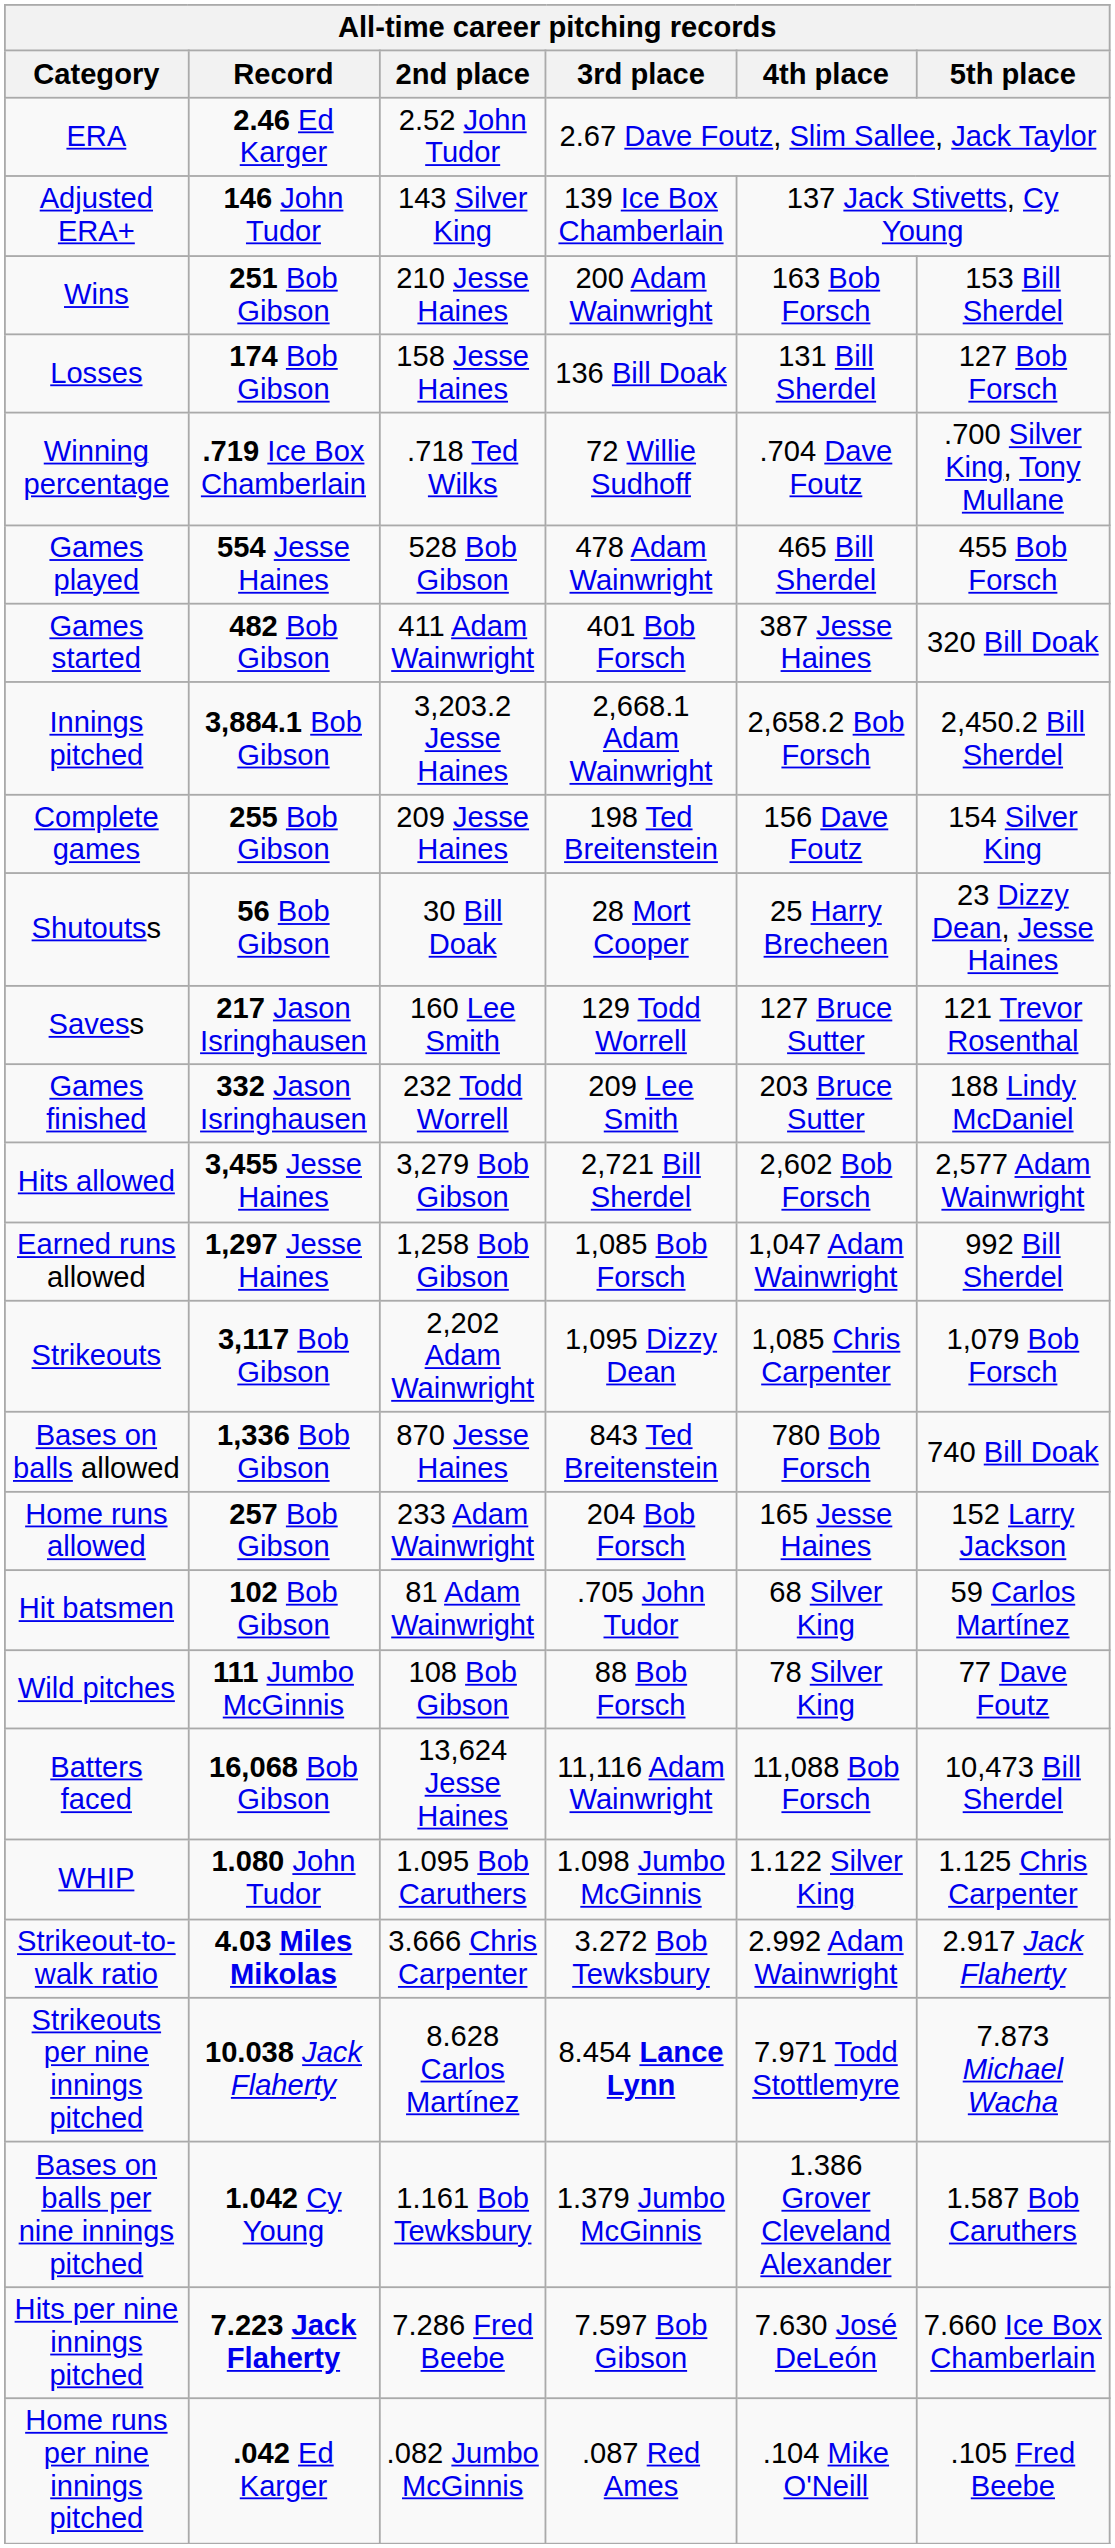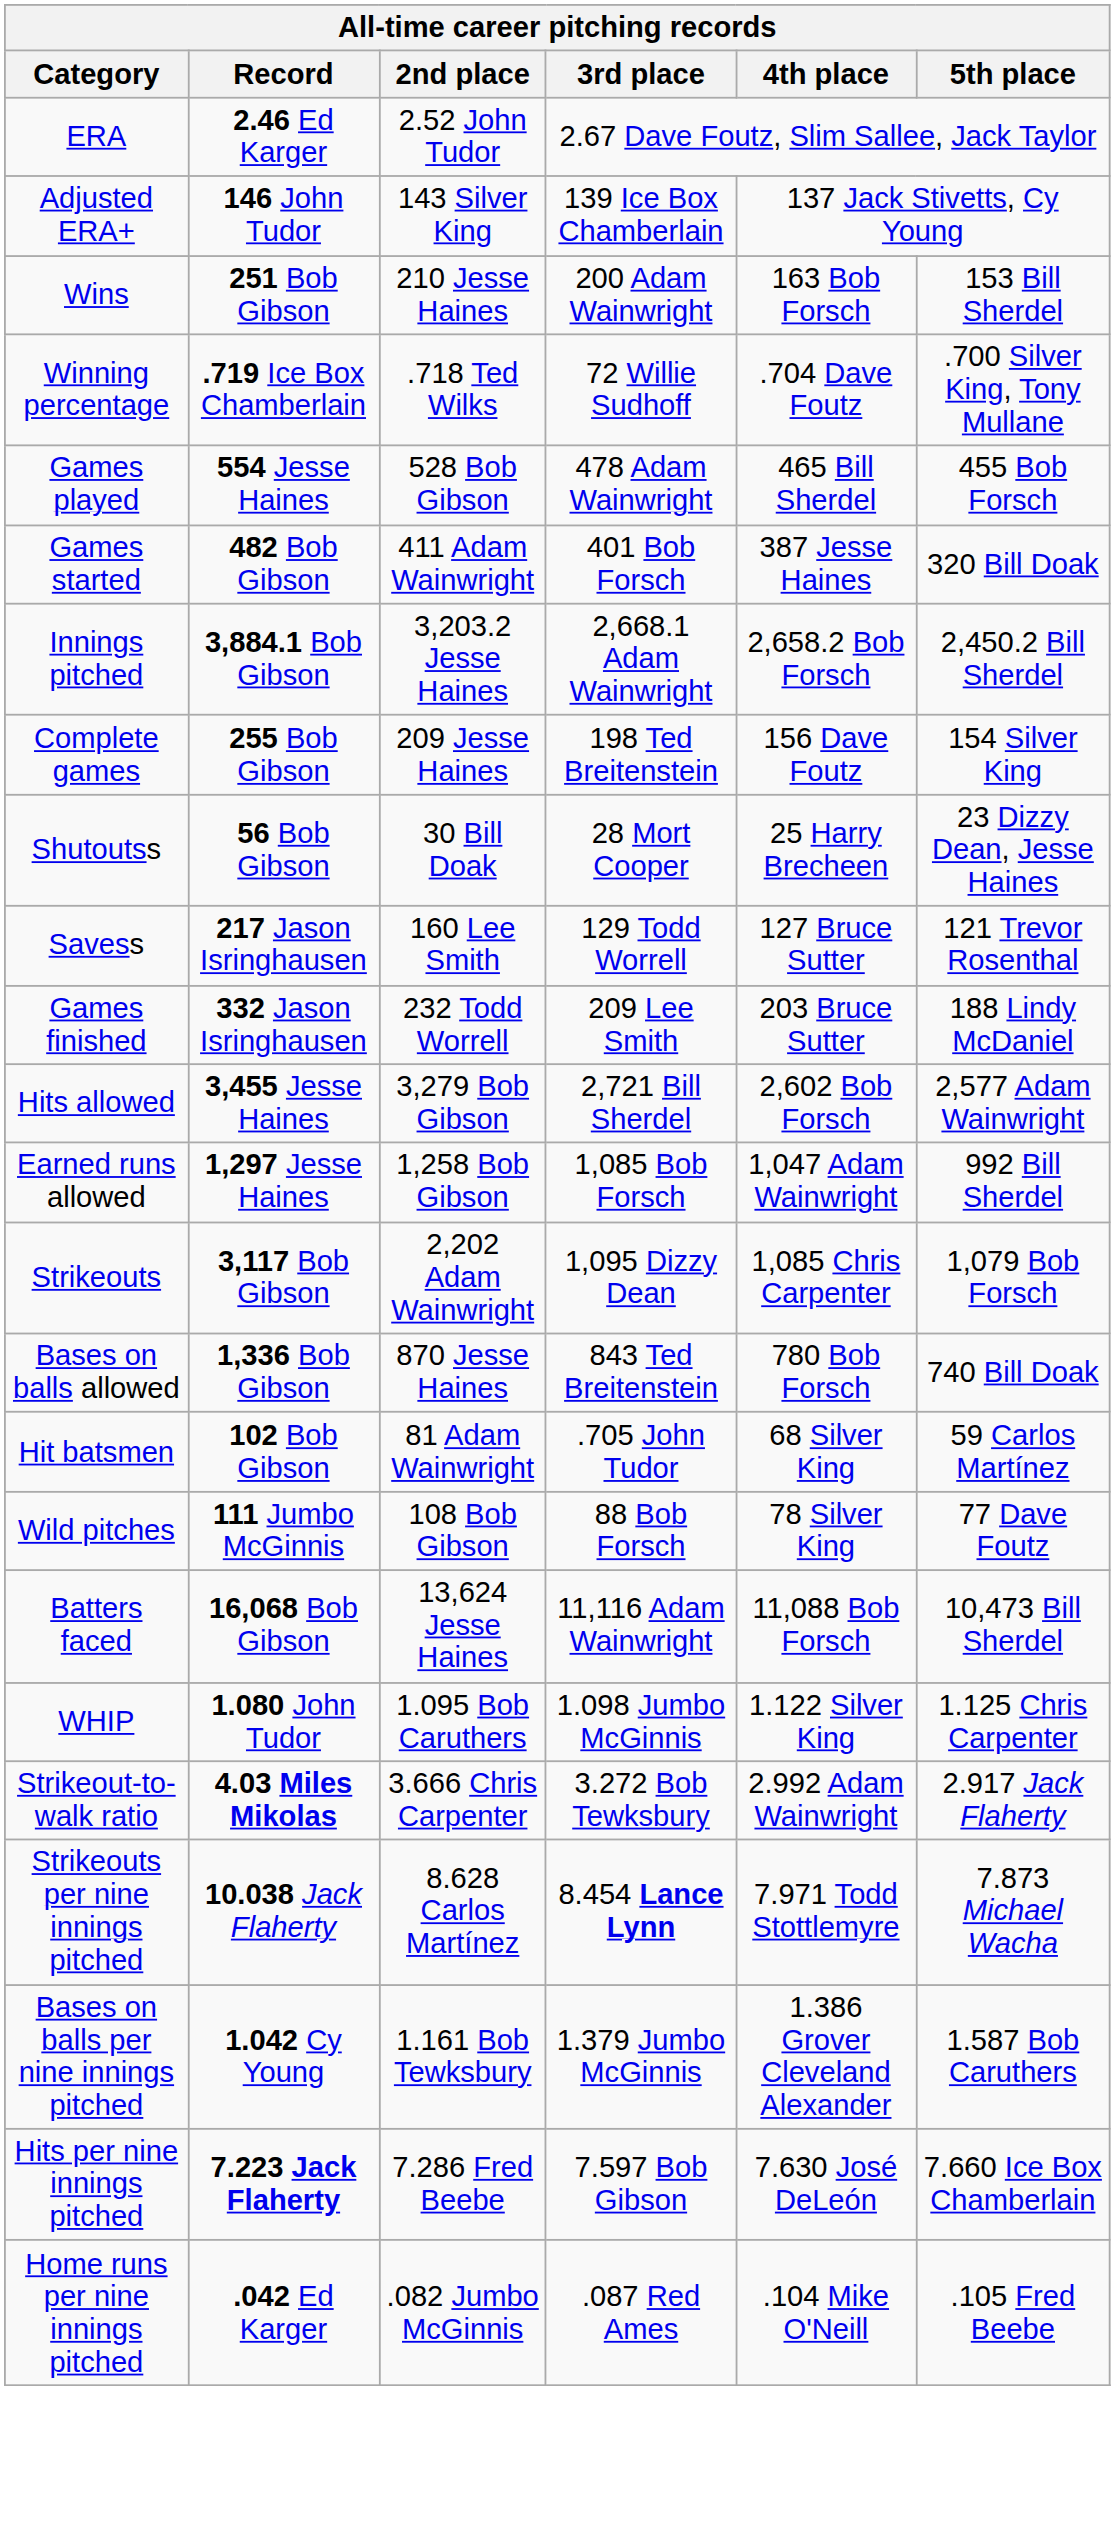- row: Losses | 174 Bob Gibson | 158 Jesse Haines | 136 Bill Doak | 131 Bill Sherdel | 127 Bob Forsch
- row: Home runs allowed | 257 Bob Gibson | 233 Adam Wainwright | 204 Bob Forsch | 165 Jesse Haines | 152 Larry Jackson
